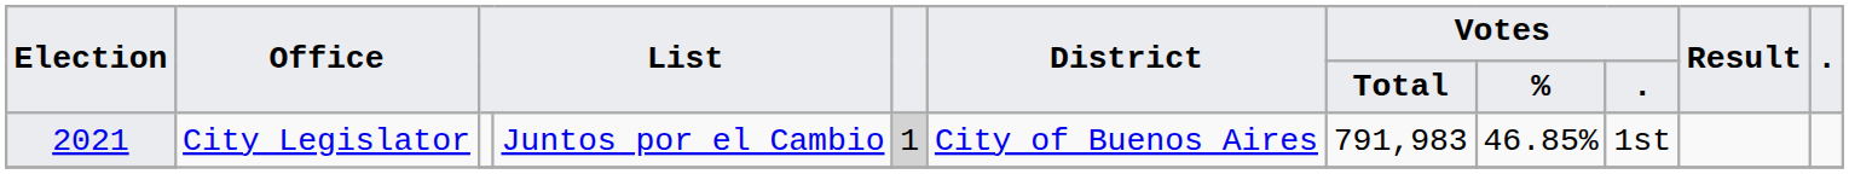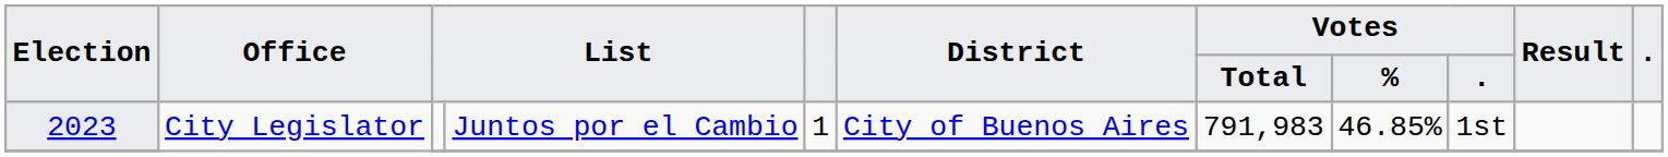City Legislator / Juntos por el Cambio | Election: 2021 -> 2023
City Legislator / Juntos por el Cambio | column 5: lightgrey background -> no background
